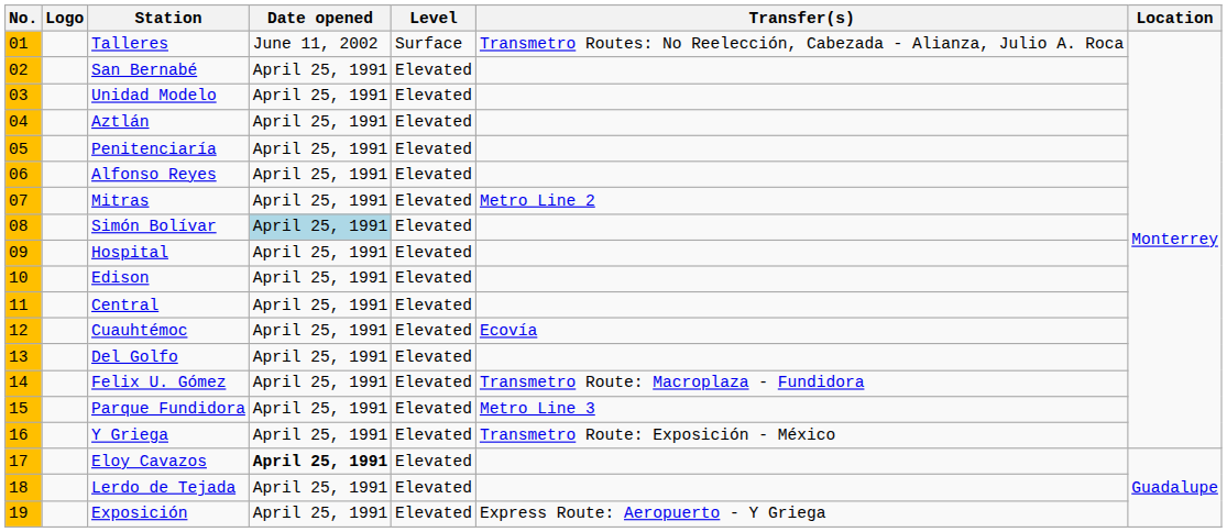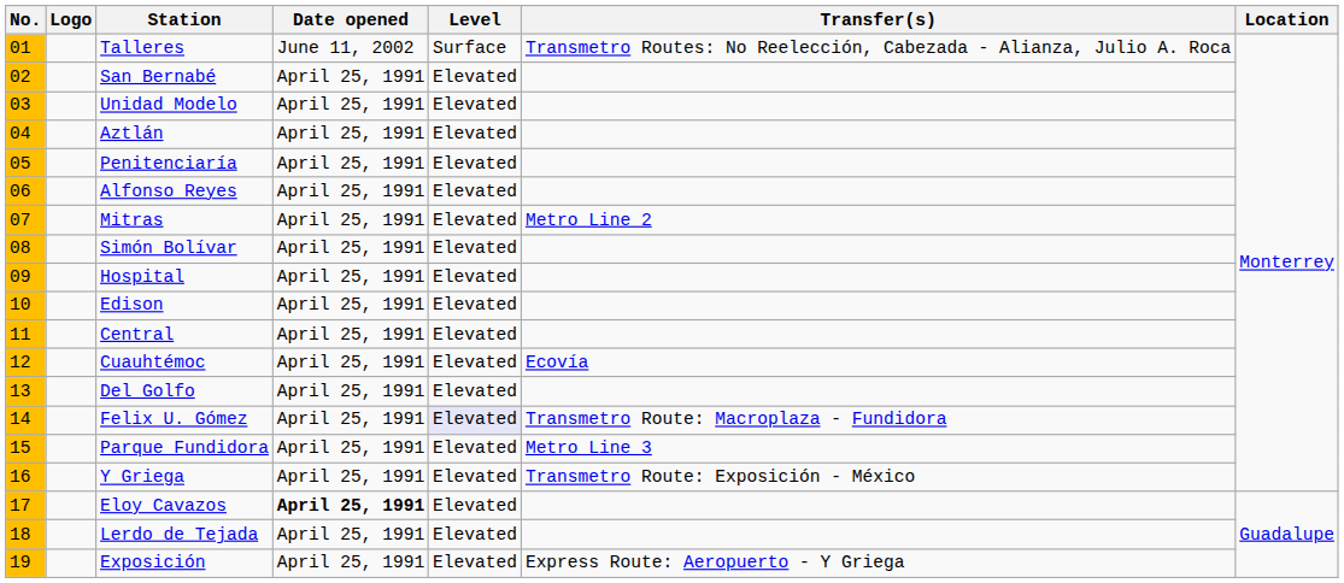Simón Bolívar | Date opened: lightblue background -> no background
Felix U. Gómez | Level: no background -> lavender background
